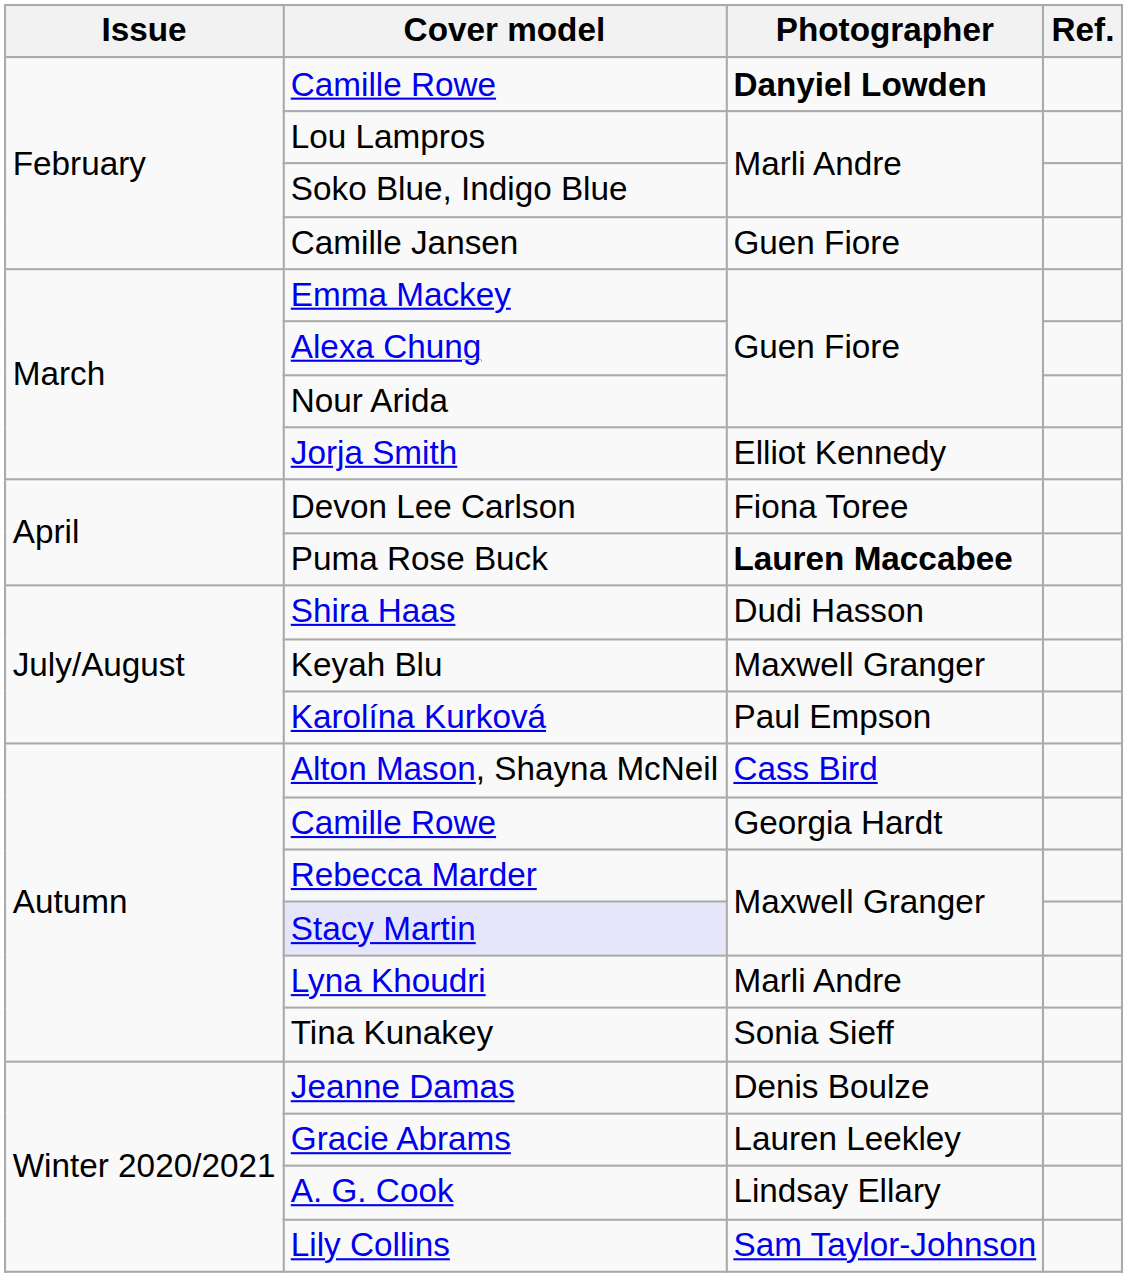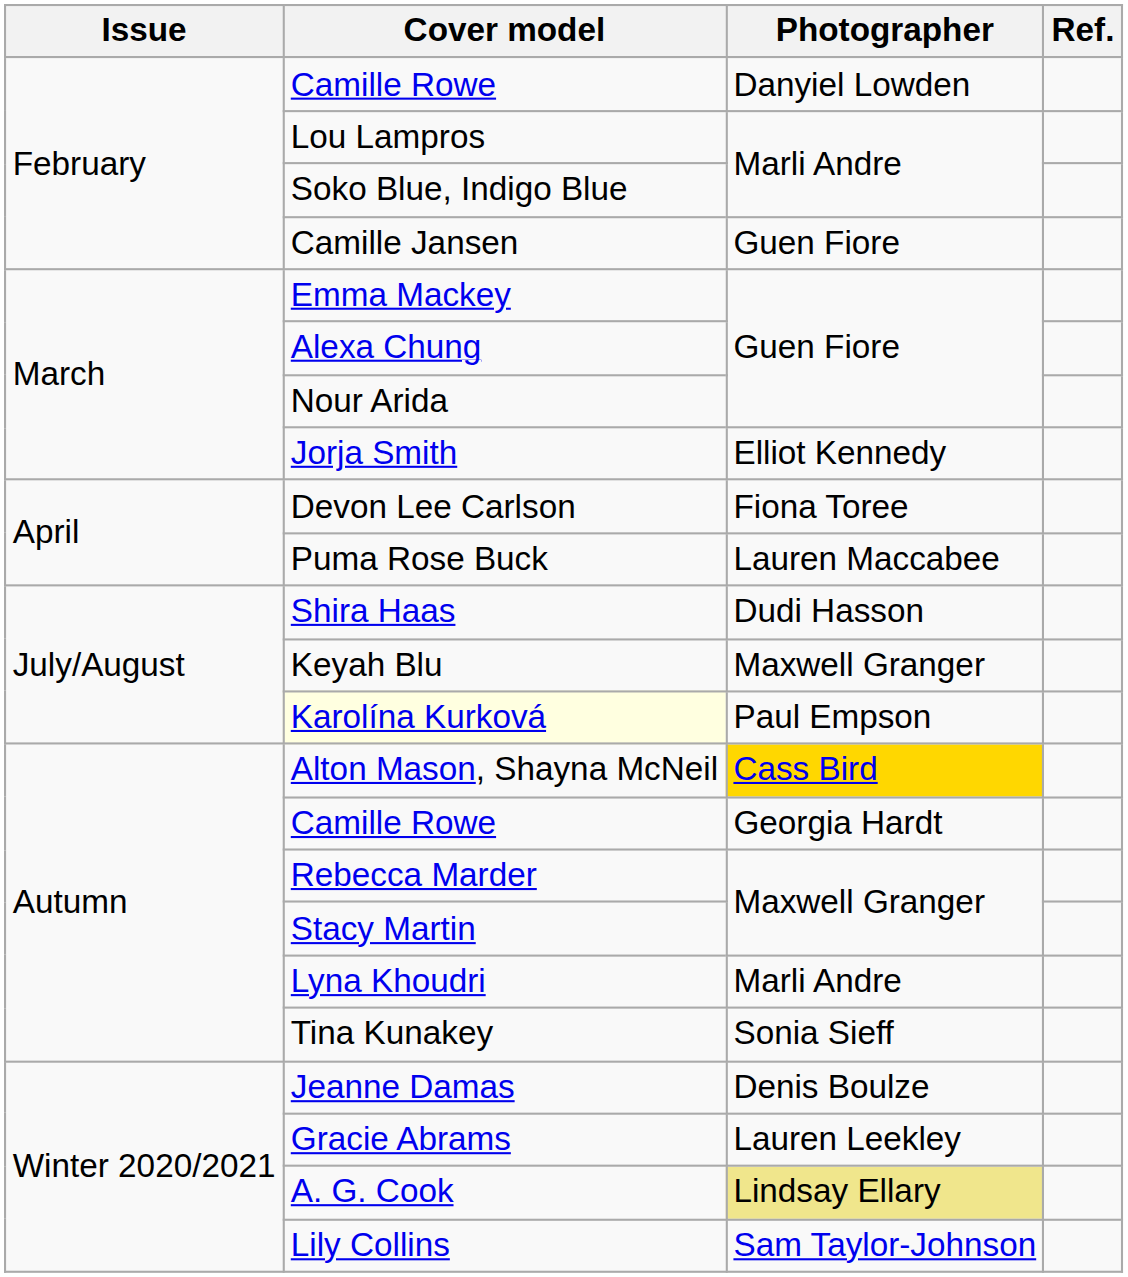Camille Rowe / Danyiel Lowden | Photographer: bold -> normal
Puma Rose Buck | Photographer: bold -> normal
Karolína Kurková | Cover model: no background -> lightyellow background
Alton Mason, Shayna McNeil | Photographer: no background -> gold background
Stacy Martin | Cover model: lavender background -> no background
A. G. Cook | Photographer: no background -> khaki background
